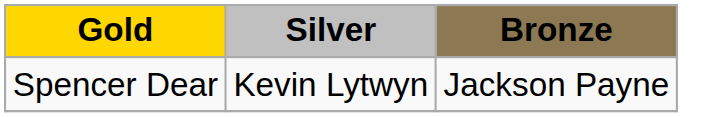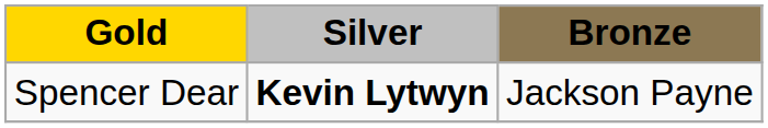Spencer Dear | Silver: normal -> bold
